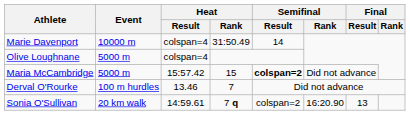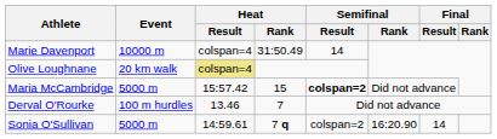Olive Loughnane | Event: 5000 m -> 20 km walk
Olive Loughnane | Heat / Result: no background -> khaki background
Sonia O'Sullivan | Event: 20 km walk -> 5000 m
Sonia O'Sullivan | Final / Result: 13 -> 14
